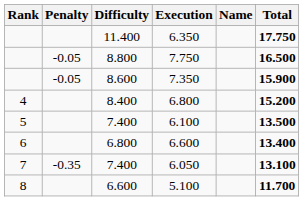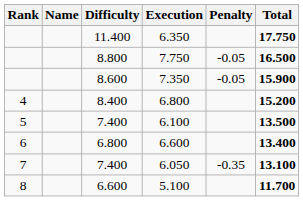columns swapped: Name <-> Penalty
